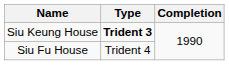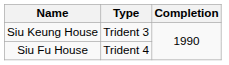Siu Keung House | Type: bold -> normal
